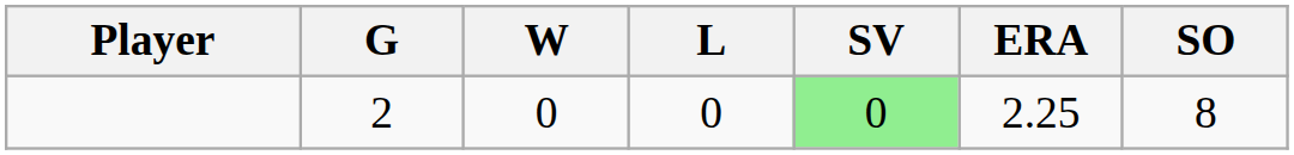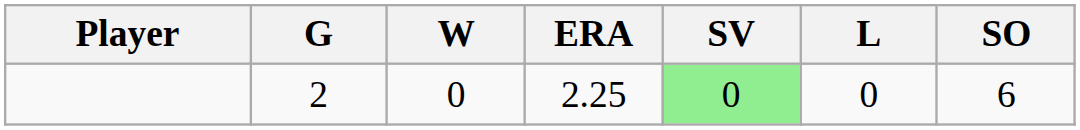columns swapped: L <-> ERA
row 2 | SO: 8 -> 6
